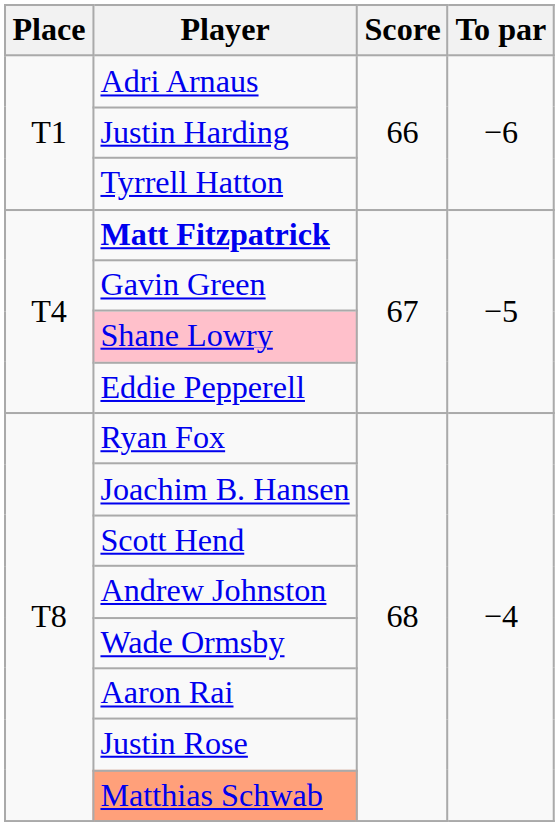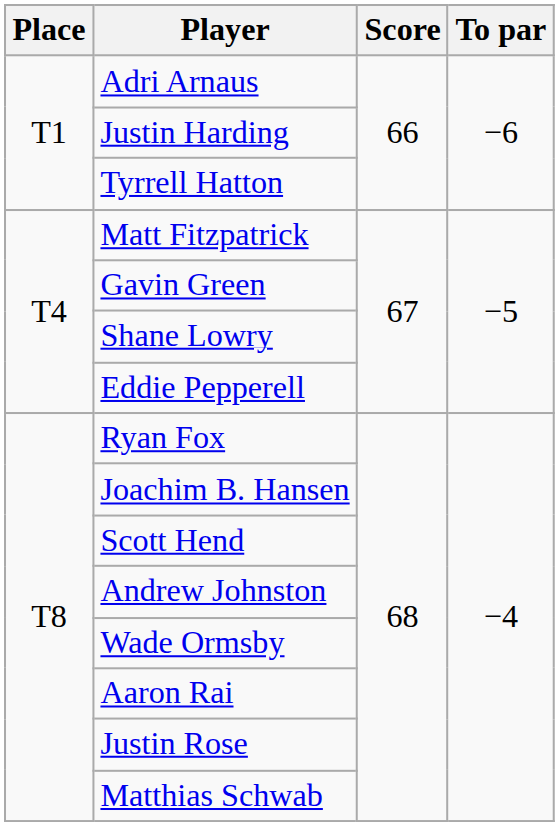Matt Fitzpatrick | Player: bold -> normal
Shane Lowry | Player: pink background -> no background
Matthias Schwab | Player: lightsalmon background -> no background
